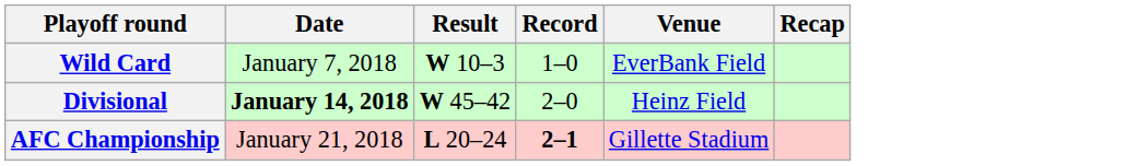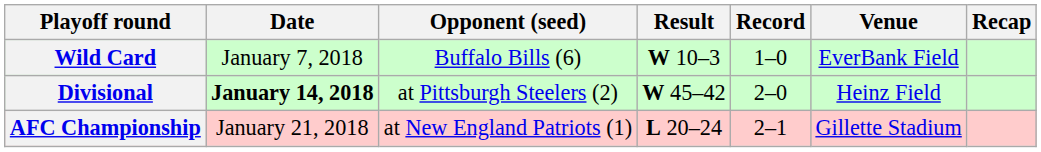+ column: Opponent (seed) | Buffalo Bills (6) | at Pittsburgh Steelers (2) | at New England Patriots (1)
AFC Championship | Record: bold -> normal
